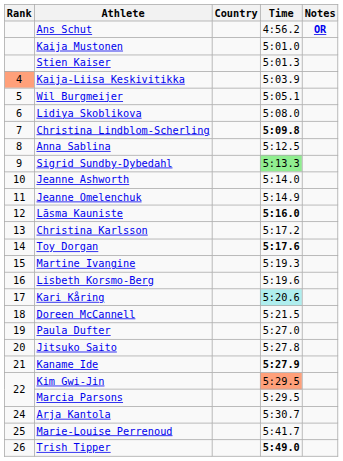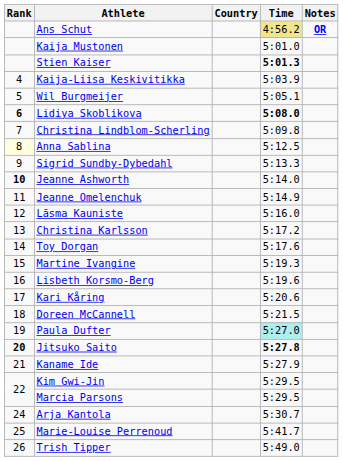Ans Schut | Time: no background -> khaki background
Stien Kaiser | Time: normal -> bold
Kaija-Liisa Keskivitikka | Rank: lightsalmon background -> no background
Lidiya Skoblikova | Rank: normal -> bold
Lidiya Skoblikova | Time: normal -> bold
Christina Lindblom-Scherling | Time: bold -> normal
Anna Sablina | Rank: no background -> lightyellow background
Sigrid Sundby-Dybedahl | Time: lightgreen background -> no background
Jeanne Ashworth | Rank: normal -> bold
Lāsma Kauniste | Time: bold -> normal
Toy Dorgan | Time: bold -> normal
Kari Kåring | Time: paleturquoise background -> no background
Paula Dufter | Time: no background -> paleturquoise background
Jitsuko Saito | Rank: normal -> bold
Jitsuko Saito | Time: normal -> bold
Kaname Ide | Time: bold -> normal
Kim Gwi-Jin | Time: lightsalmon background -> no background
Trish Tipper | Time: bold -> normal
